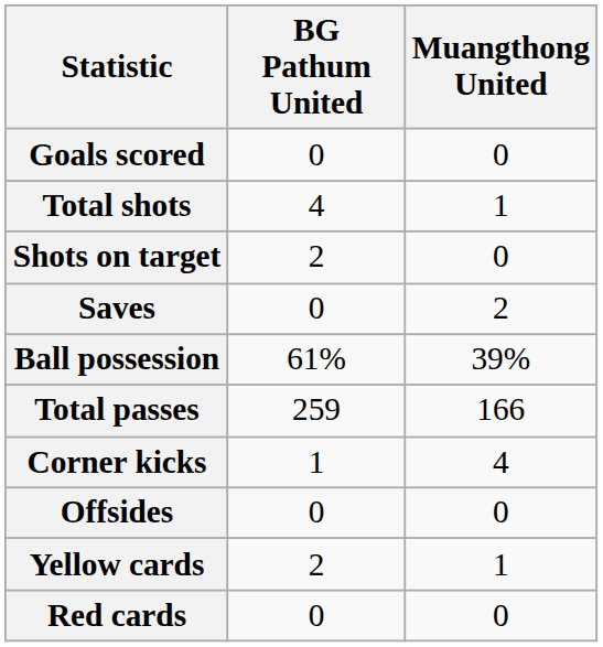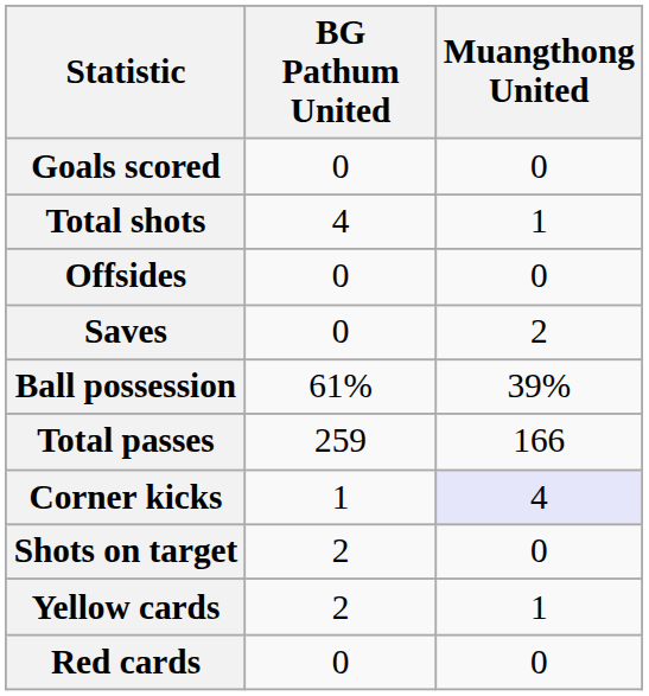rows swapped: Shots on target <-> Offsides
Corner kicks | Muangthong United: no background -> lavender background
